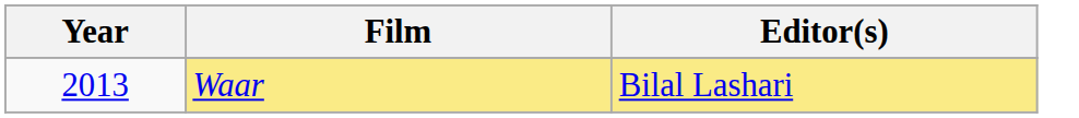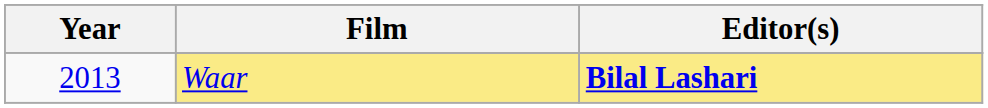Waar | Editor(s): normal -> bold
